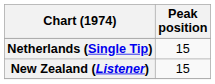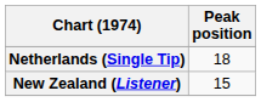Netherlands (Single Tip) | Peak position: 15 -> 18
